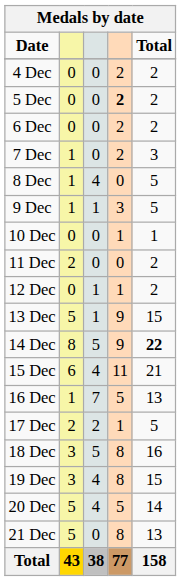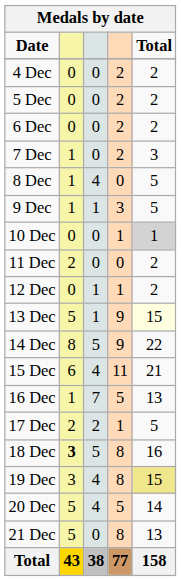5 Dec | column 4: bold -> normal
10 Dec | Total: no background -> lightgrey background
13 Dec | Total: no background -> lightyellow background
14 Dec | Total: bold -> normal
18 Dec | column 2: normal -> bold
19 Dec | Total: no background -> khaki background
